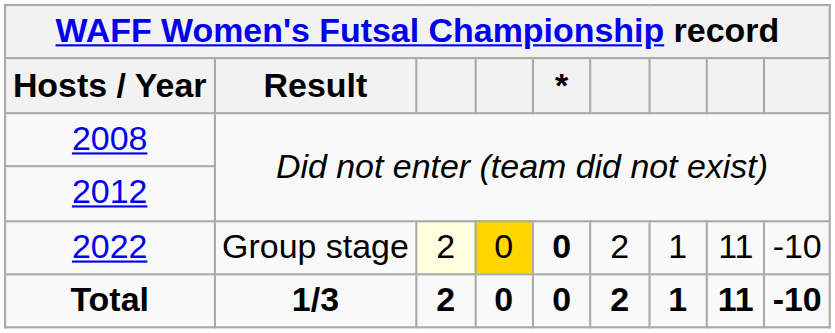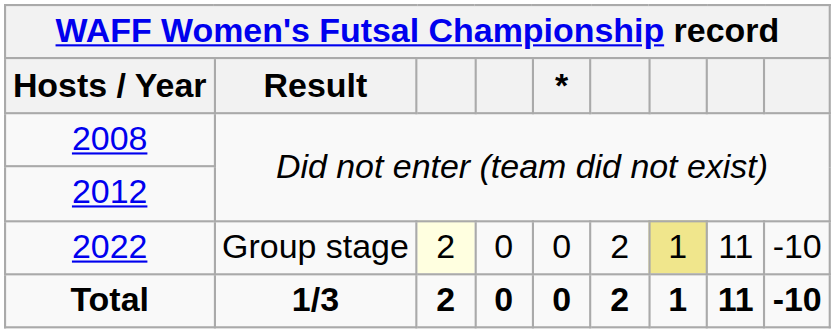2022 | column 4: gold background -> no background
2022 | *: bold -> normal
2022 | column 7: no background -> khaki background
